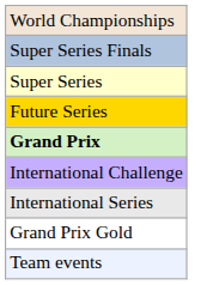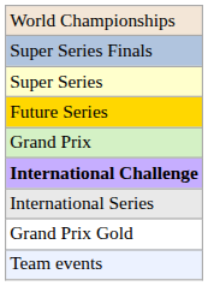row 5 | column 1: bold -> normal
row 6 | column 1: normal -> bold
